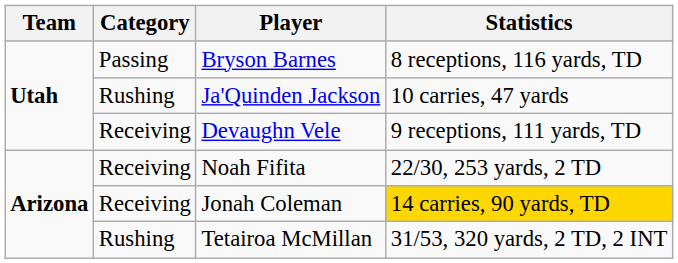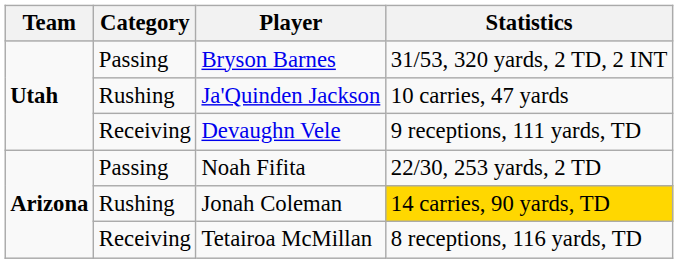Bryson Barnes | Statistics: 8 receptions, 116 yards, TD -> 31/53, 320 yards, 2 TD, 2 INT
Noah Fifita | Category: Receiving -> Passing
Jonah Coleman | Category: Receiving -> Rushing
Tetairoa McMillan | Category: Rushing -> Receiving
Tetairoa McMillan | Statistics: 31/53, 320 yards, 2 TD, 2 INT -> 8 receptions, 116 yards, TD
